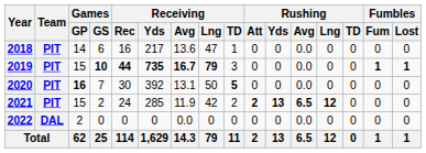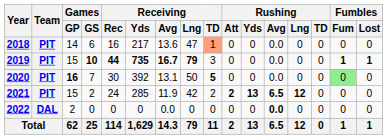2018 | Receiving / TD: no background -> lightsalmon background
2020 | Fumbles / Fum: no background -> lightgreen background
2022 | Rushing / Avg: normal -> bold
